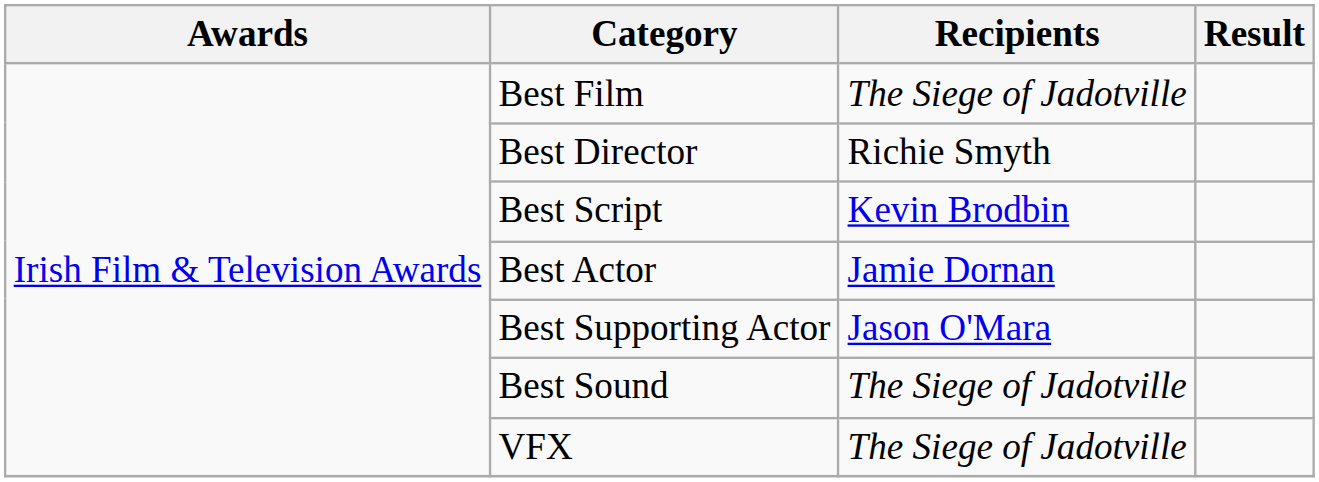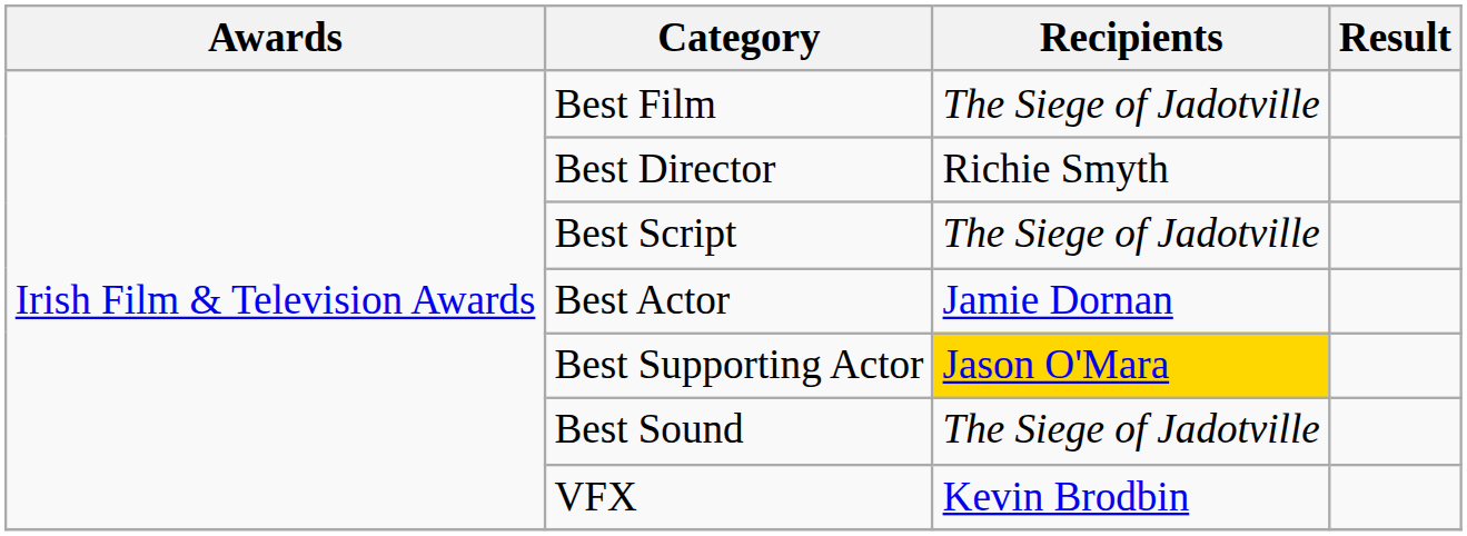Best Script | Recipients: Kevin Brodbin -> The Siege of Jadotville
Best Supporting Actor | Recipients: no background -> gold background
VFX | Recipients: The Siege of Jadotville -> Kevin Brodbin
